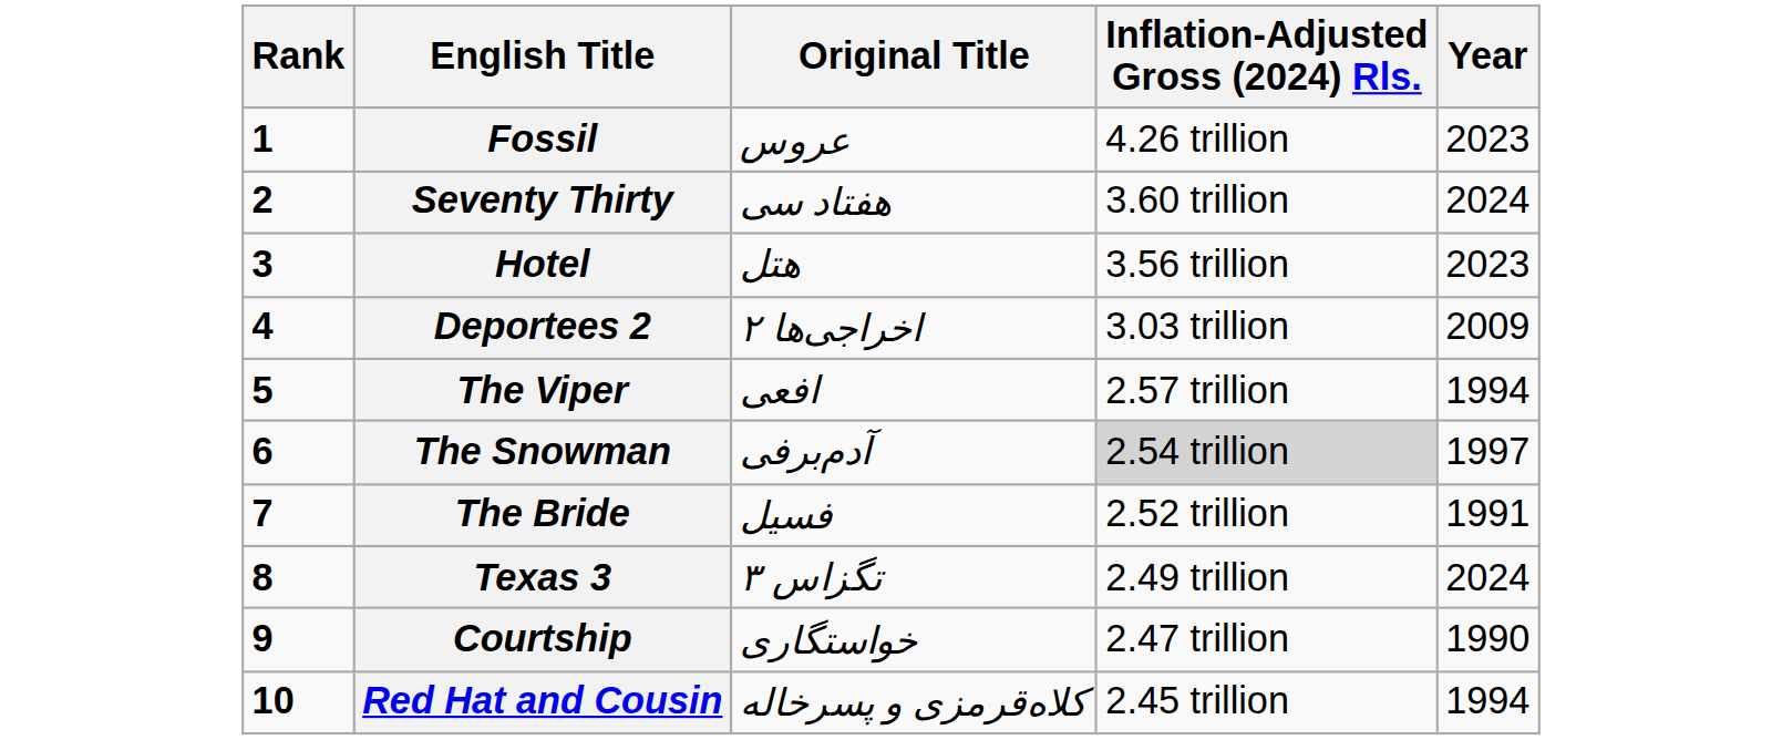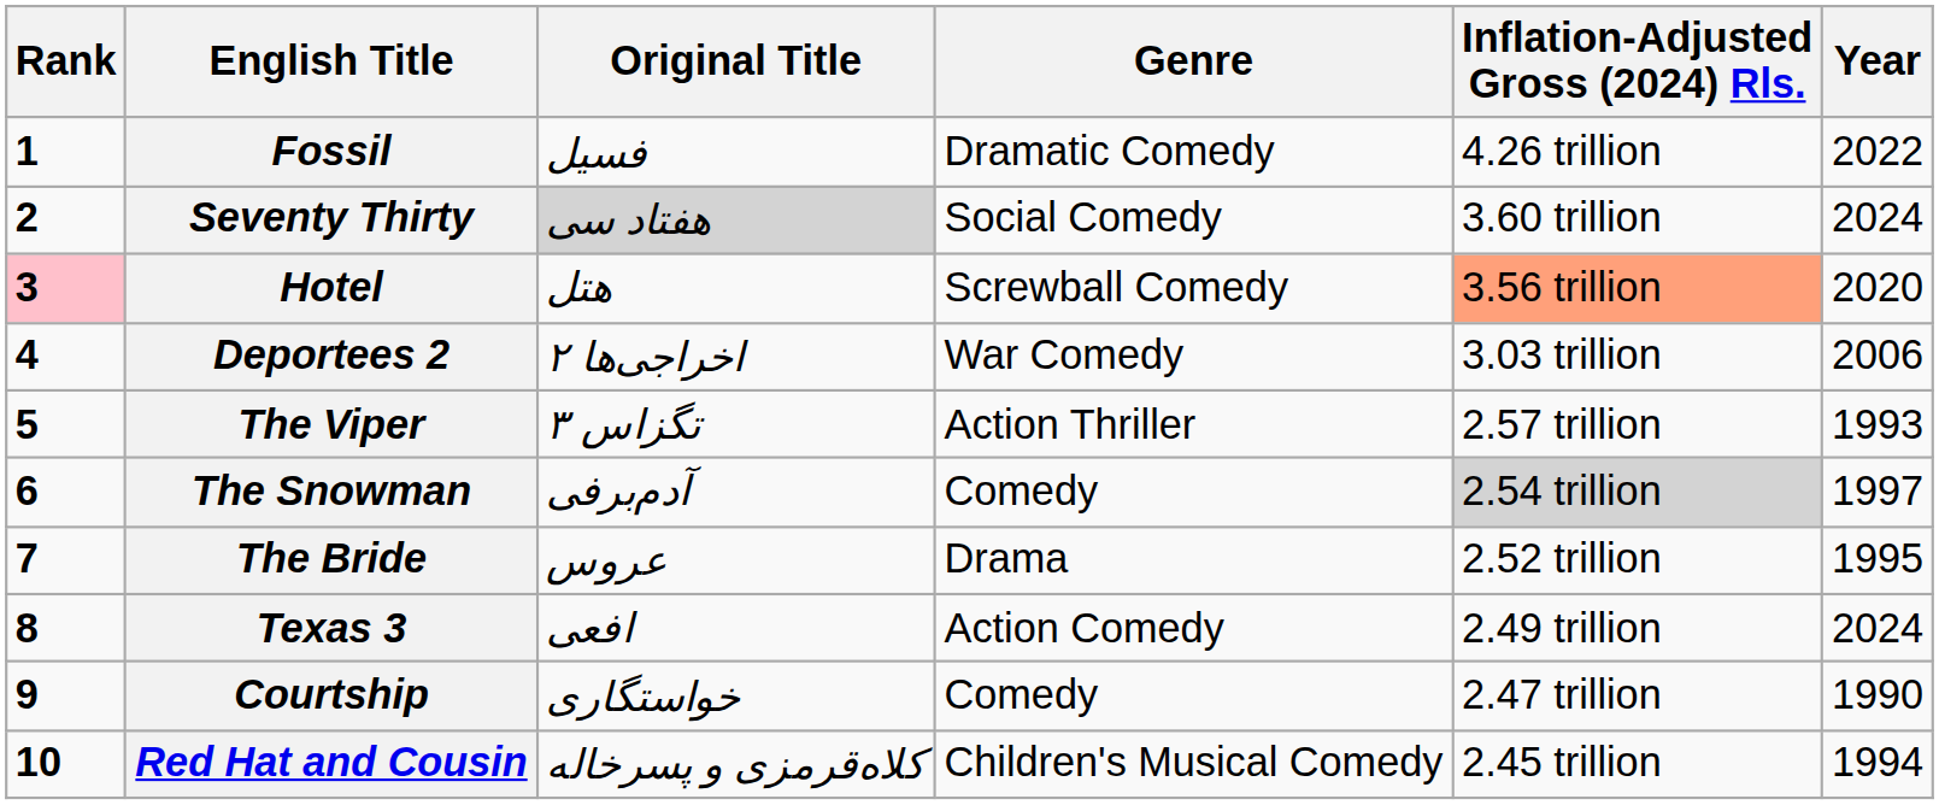+ column: Genre | Dramatic Comedy | Social Comedy | Screwball Comedy | War Comedy | Action Thriller | Comedy | Drama | Action Comedy | Comedy | Children's Musical Comedy
Fossil | Original Title: عروس -> فسیل
Fossil | Year: 2023 -> 2022
Seventy Thirty | Original Title: no background -> lightgrey background
Hotel | Rank: no background -> pink background
Hotel | Inflation-Adjusted Gross (2024) Rls.: no background -> lightsalmon background
Hotel | Year: 2023 -> 2020
Deportees 2 | Year: 2009 -> 2006
The Viper | Original Title: افعی -> تگزاس ۳
The Viper | Year: 1994 -> 1993
The Bride | Original Title: فسیل -> عروس
The Bride | Year: 1991 -> 1995
Texas 3 | Original Title: تگزاس ۳ -> افعی
